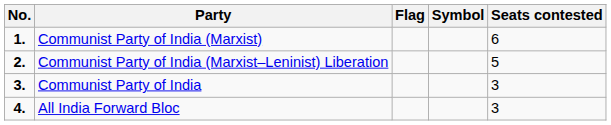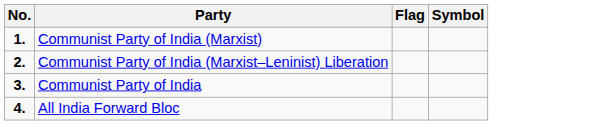- column: Seats contested | 6 | 5 | 3 | 3
